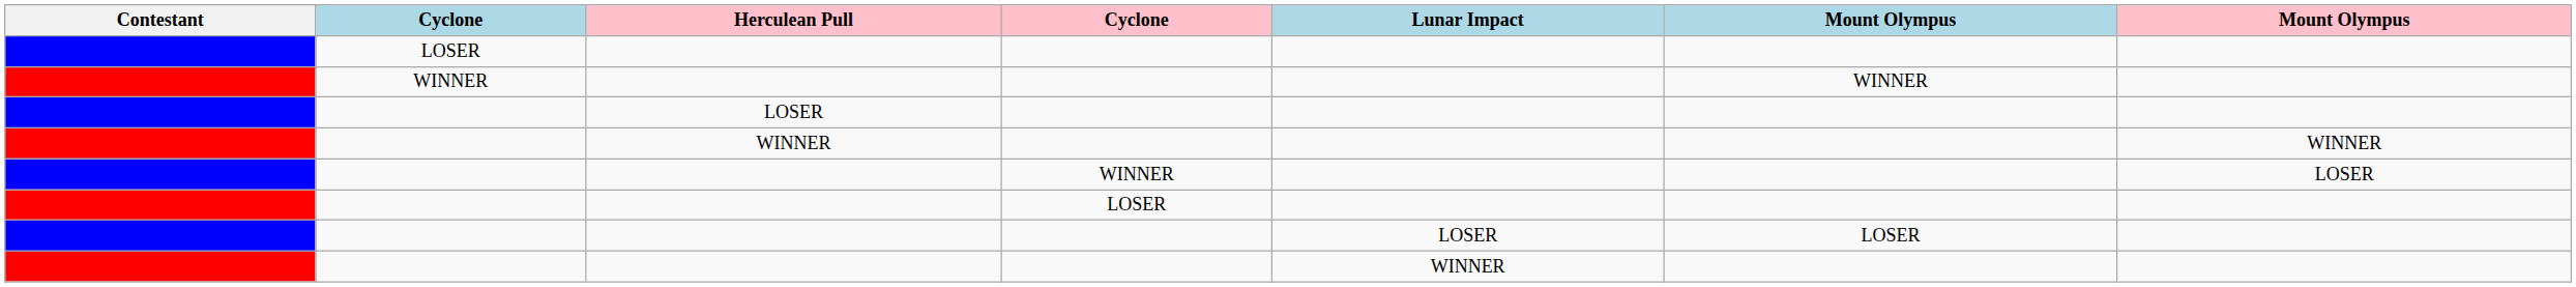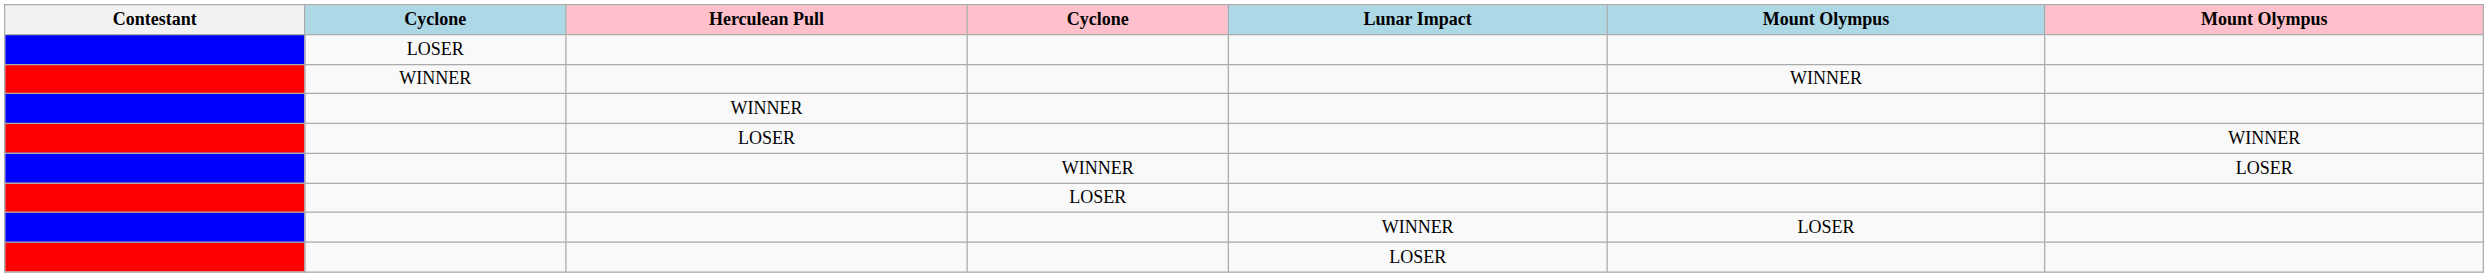row 4 | Herculean Pull: LOSER -> WINNER
row 5 | Herculean Pull: WINNER -> LOSER
row 8 | Lunar Impact: LOSER -> WINNER
row 9 | Lunar Impact: WINNER -> LOSER
